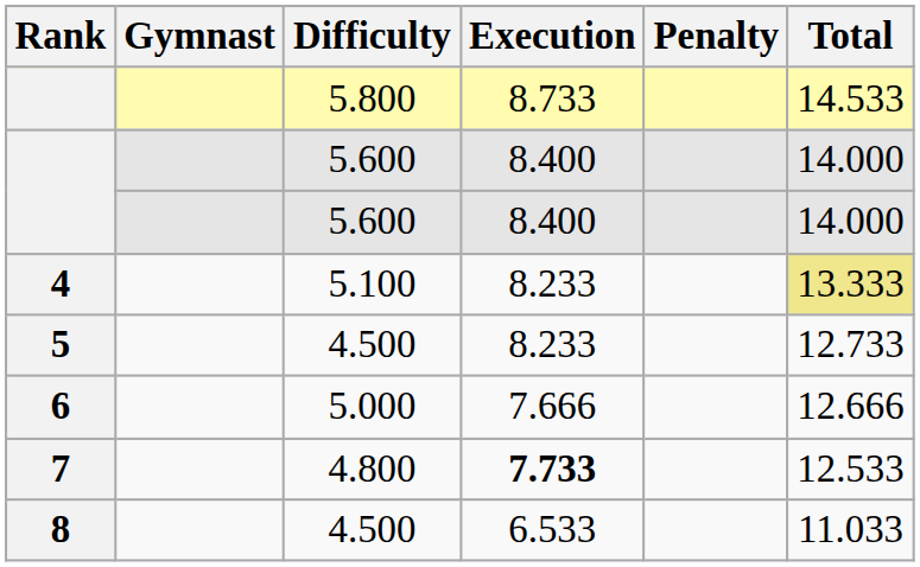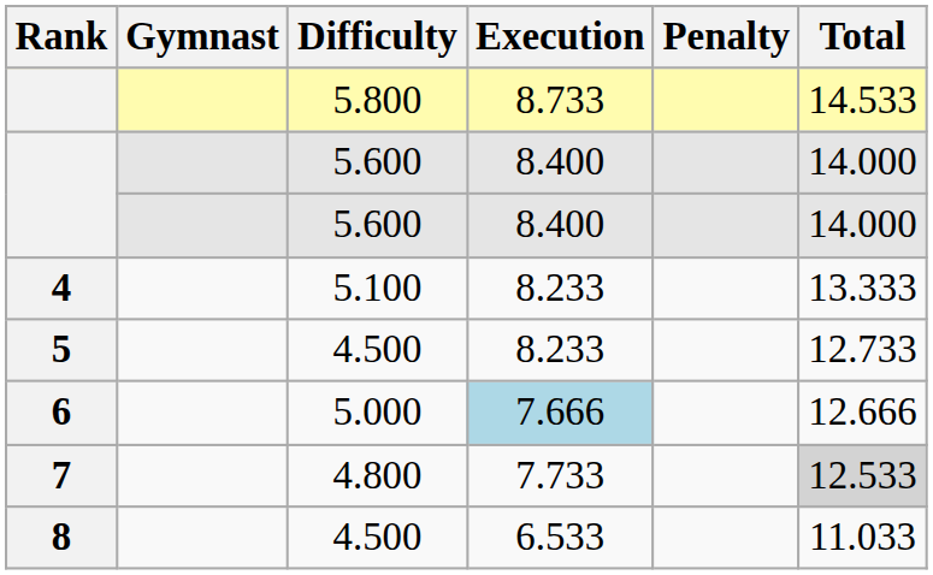4 | Total: khaki background -> no background
6 | Execution: no background -> lightblue background
7 | Execution: bold -> normal
7 | Total: no background -> lightgrey background
